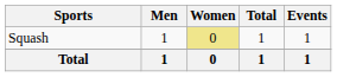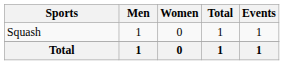Squash | Women: khaki background -> no background
